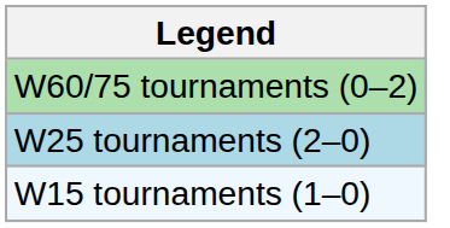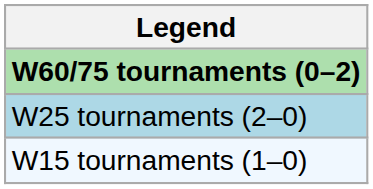row 2 | column 1: normal -> bold
